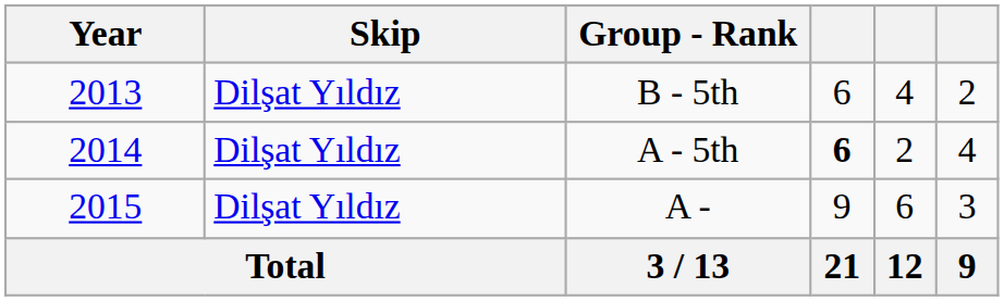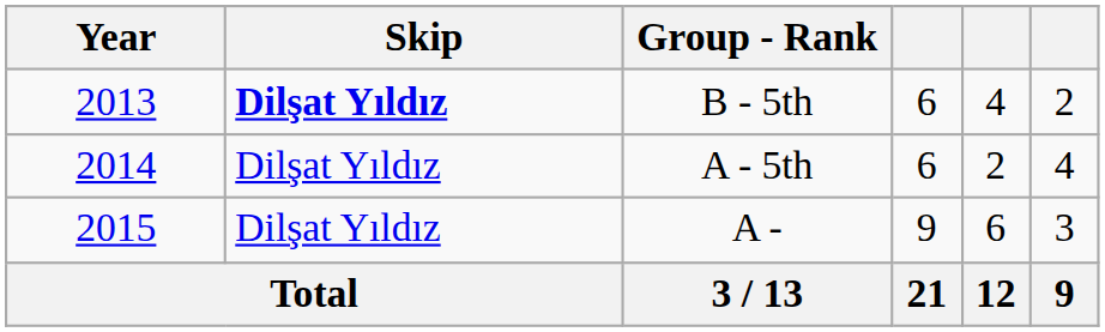B - 5th | Skip: normal -> bold
A - 5th | column 4: bold -> normal
